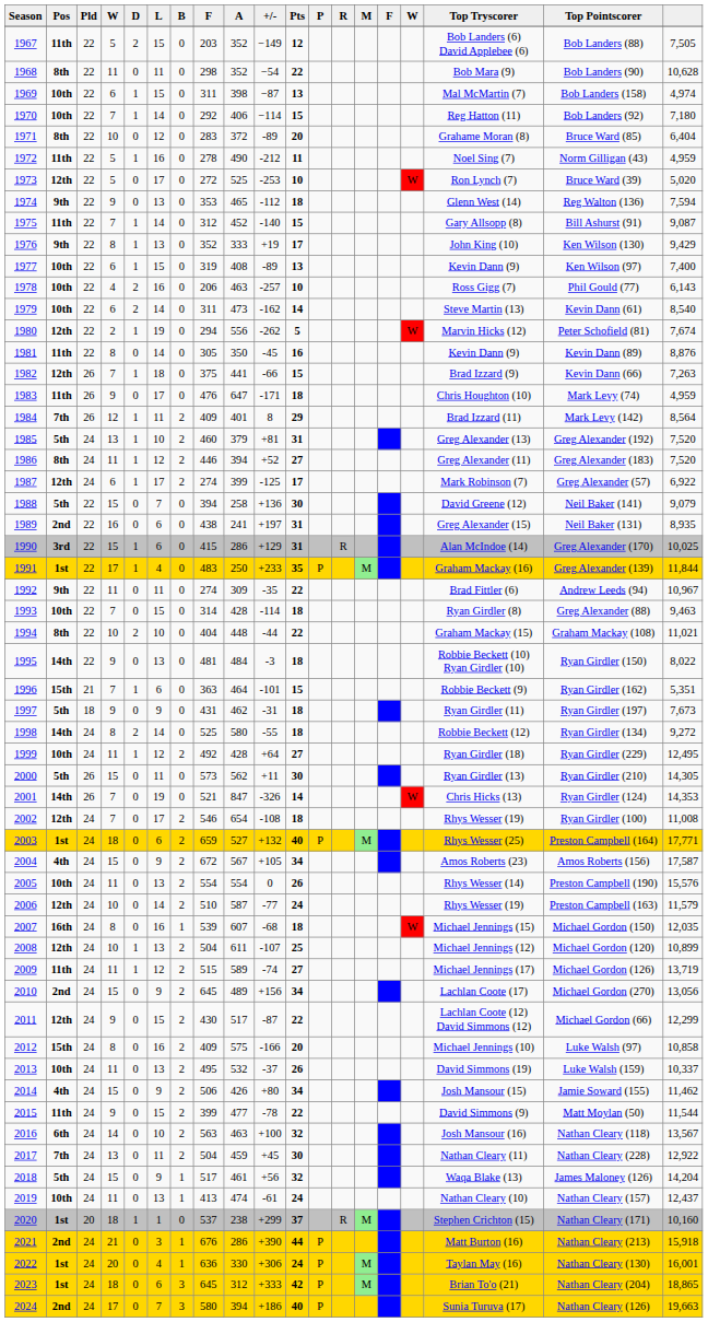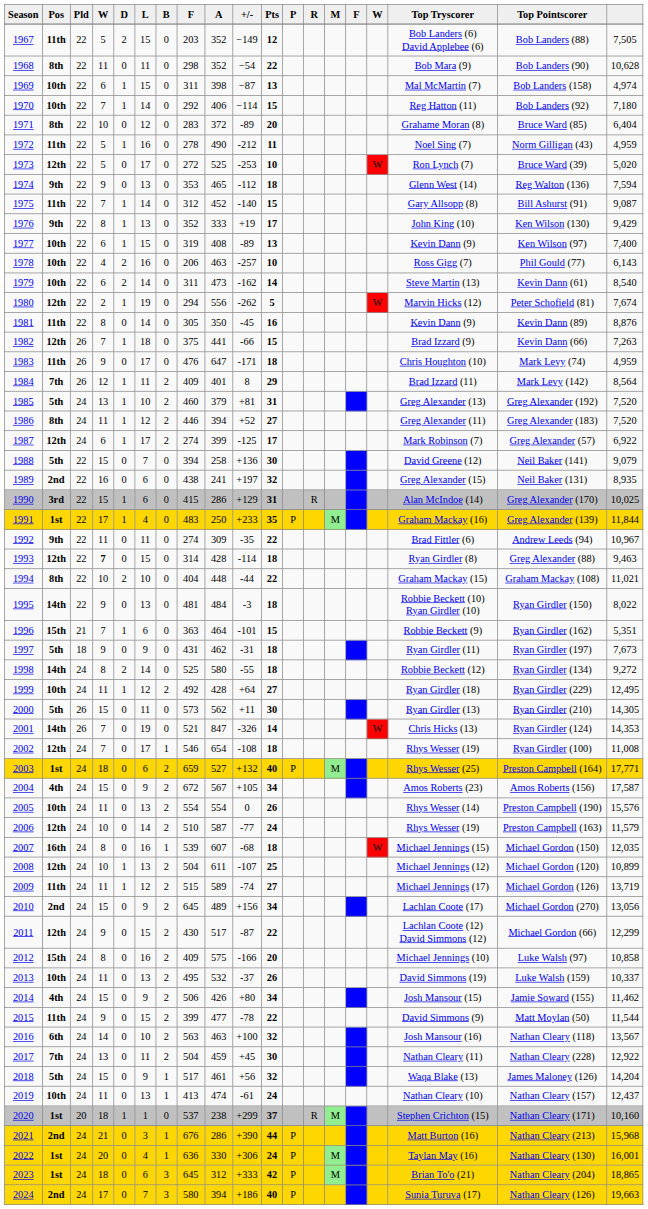1989 | Pts: 31 -> 32
1993 | Pos: 10th -> 12th
1993 | column 4: normal -> bold
2002 | B: 2 -> 1
2021 | column 19: 15,918 -> 15,968
